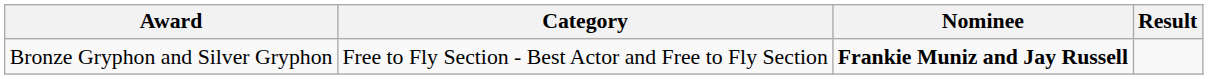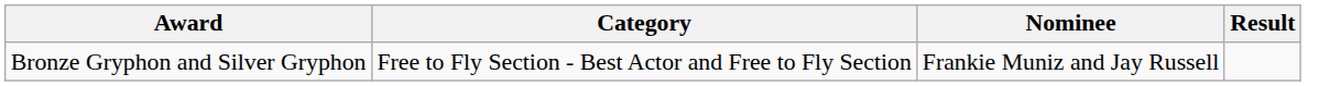Bronze Gryphon and Silver Gryphon | Nominee: bold -> normal
